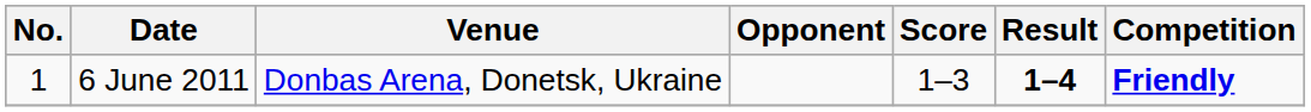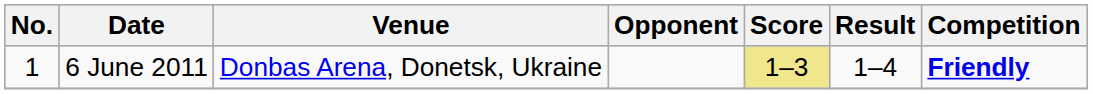6 June 2011 | Score: no background -> khaki background
6 June 2011 | Result: bold -> normal
